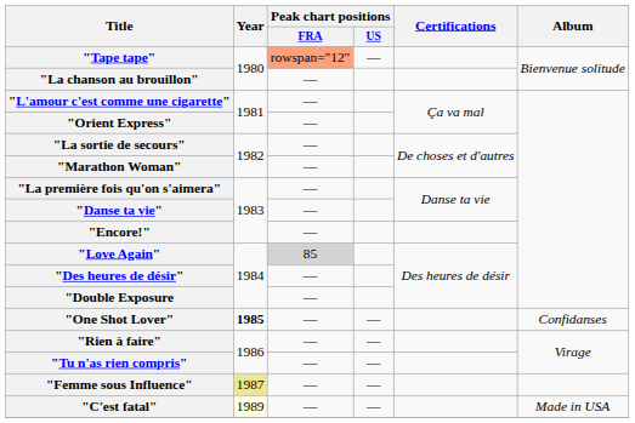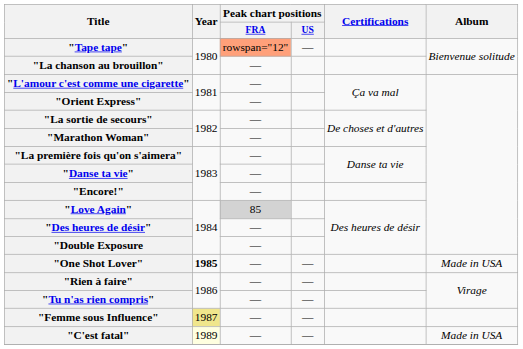"One Shot Lover" | Album: Confidanses -> Made in USA
